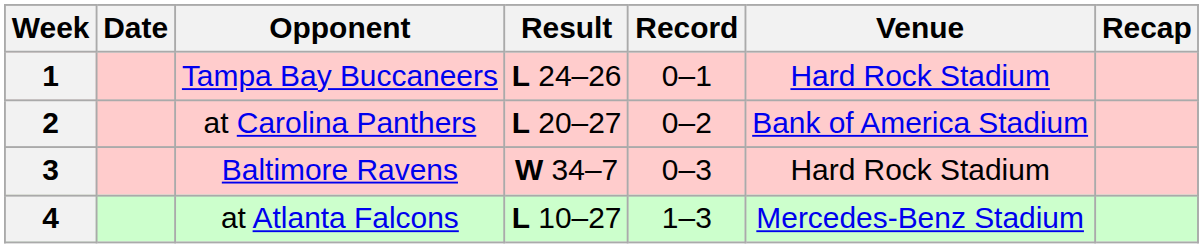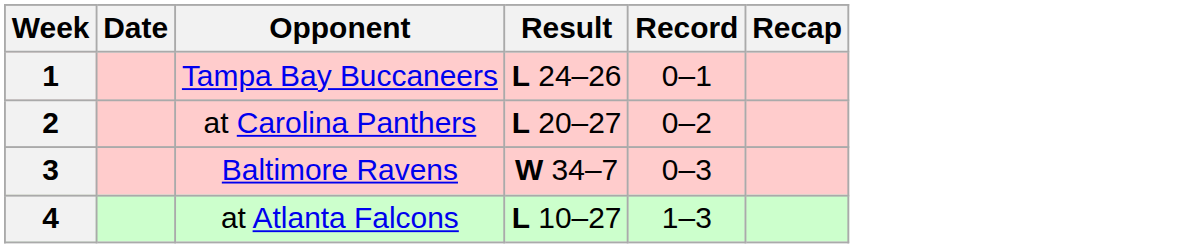- column: Venue | Hard Rock Stadium | Bank of America Stadium | Hard Rock Stadium | Mercedes-Benz Stadium
